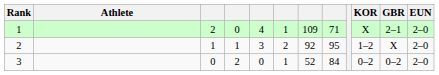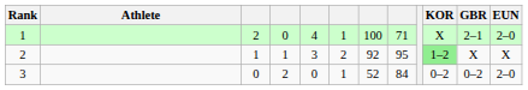row 2 | column 7: 109 -> 100
row 3 | KOR: no background -> lightgreen background
row 3 | EUN: 2–0 -> X
